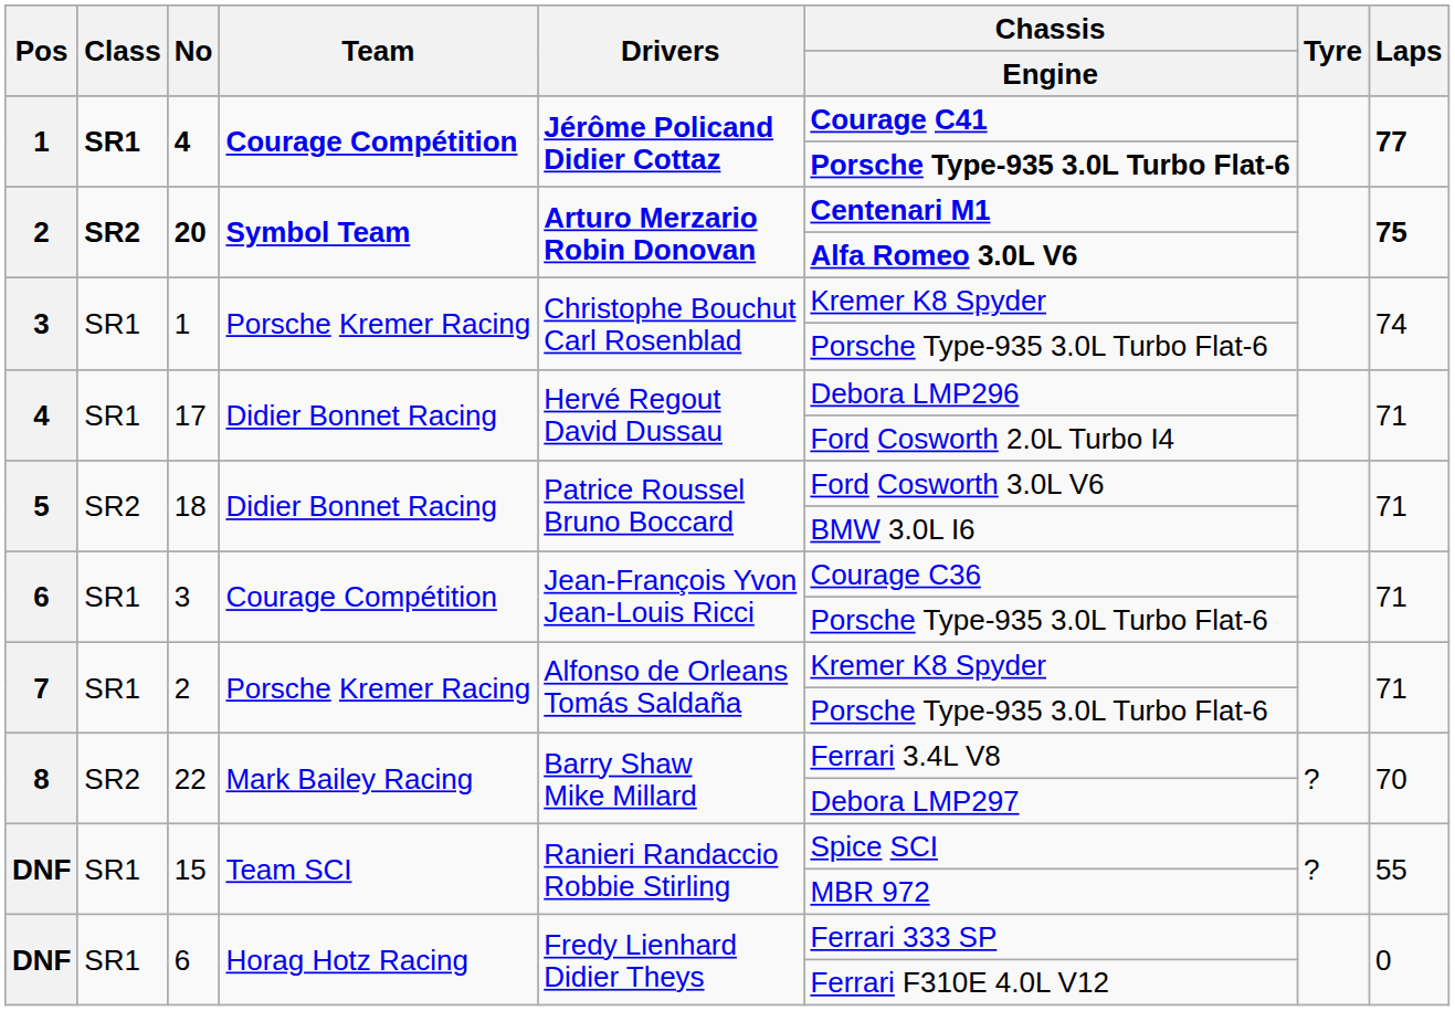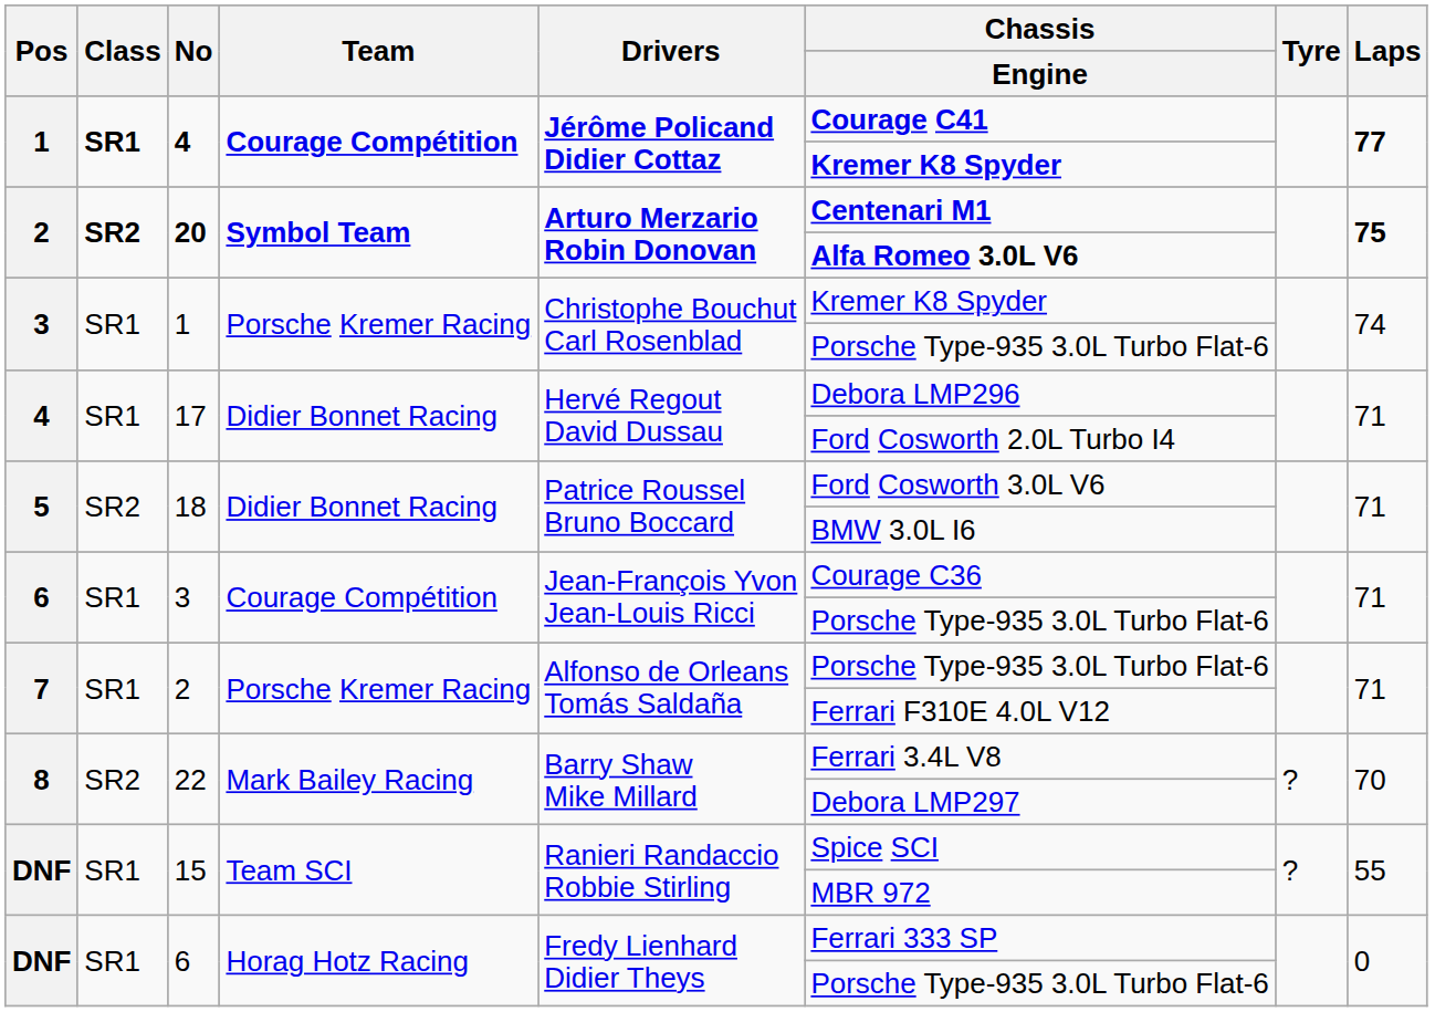row 4 | Chassis / Engine: Porsche Type-935 3.0L Turbo Flat-6 -> Kremer K8 Spyder
row 15 | Chassis / Engine: Kremer K8 Spyder -> Porsche Type-935 3.0L Turbo Flat-6
row 16 | Chassis / Engine: Porsche Type-935 3.0L Turbo Flat-6 -> Ferrari F310E 4.0L V12
row 22 | Chassis / Engine: Ferrari F310E 4.0L V12 -> Porsche Type-935 3.0L Turbo Flat-6
